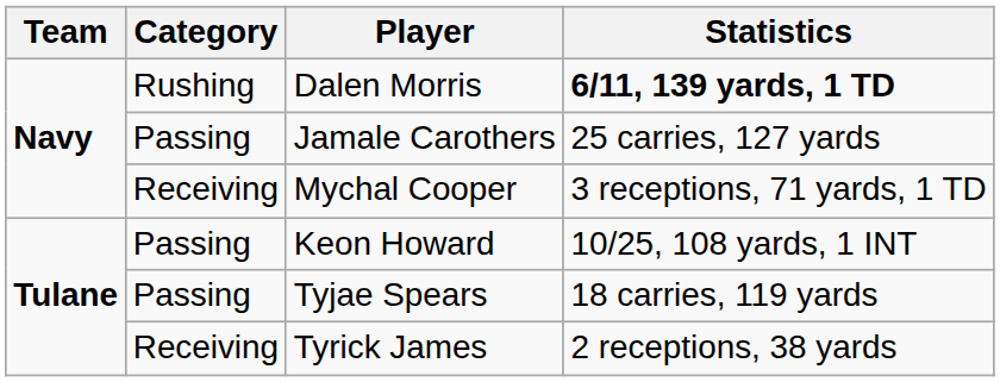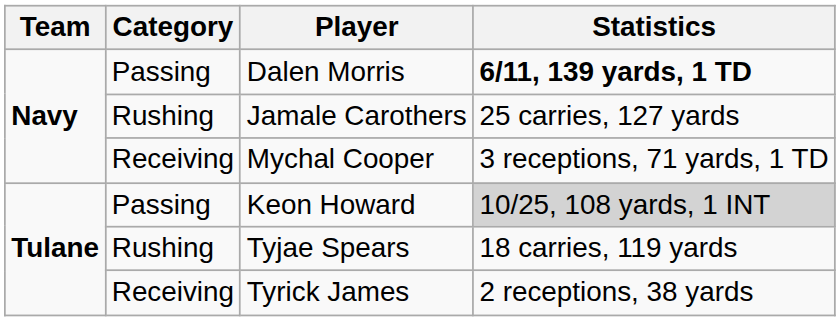Dalen Morris | Category: Rushing -> Passing
Jamale Carothers | Category: Passing -> Rushing
Keon Howard | Statistics: no background -> lightgrey background
Tyjae Spears | Category: Passing -> Rushing
